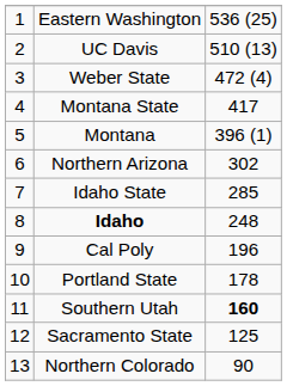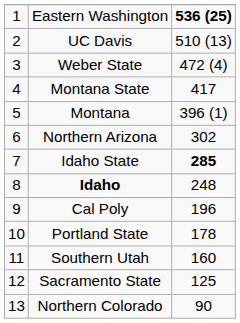Eastern Washington | column 3: normal -> bold
Idaho State | column 3: normal -> bold
Southern Utah | column 3: bold -> normal
